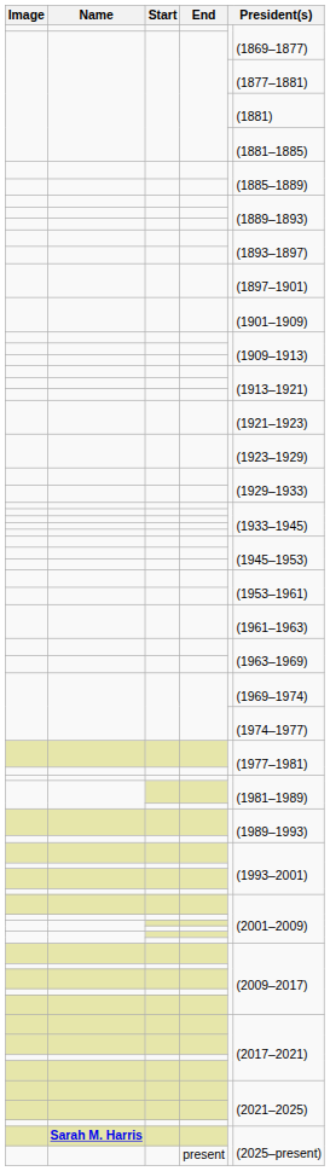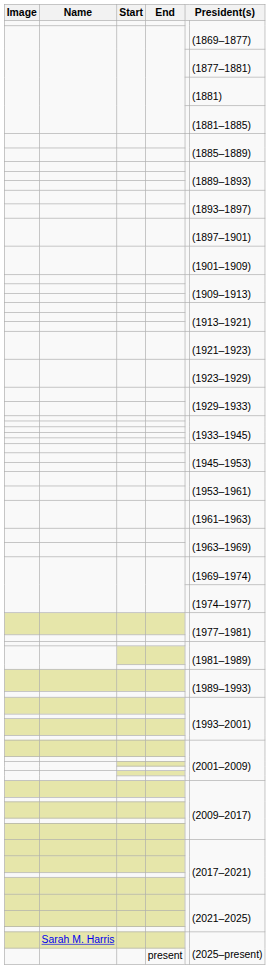Sarah M. Harris | Name: bold -> normal
